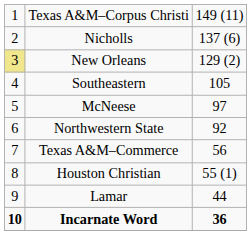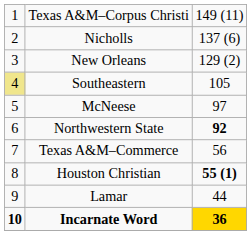New Orleans | column 1: khaki background -> no background
Southeastern | column 1: no background -> khaki background
Northwestern State | column 3: normal -> bold
Houston Christian | column 3: normal -> bold
Incarnate Word | column 3: no background -> gold background
